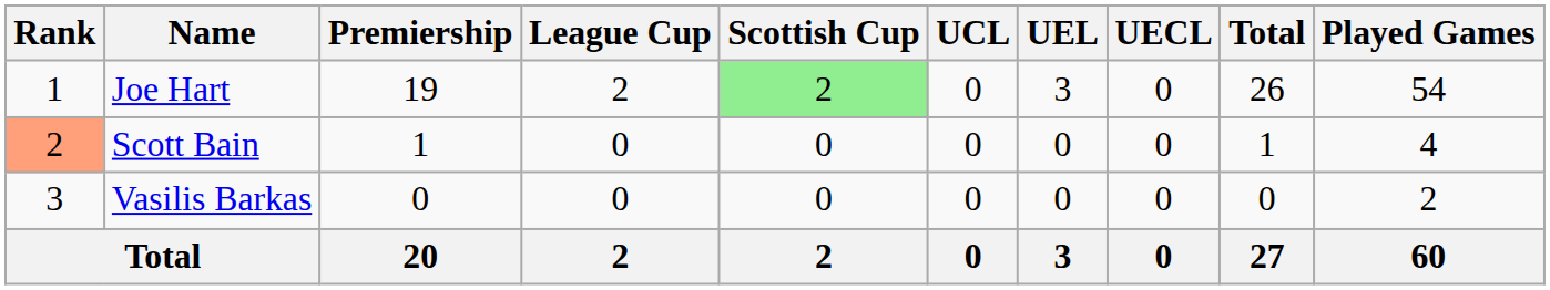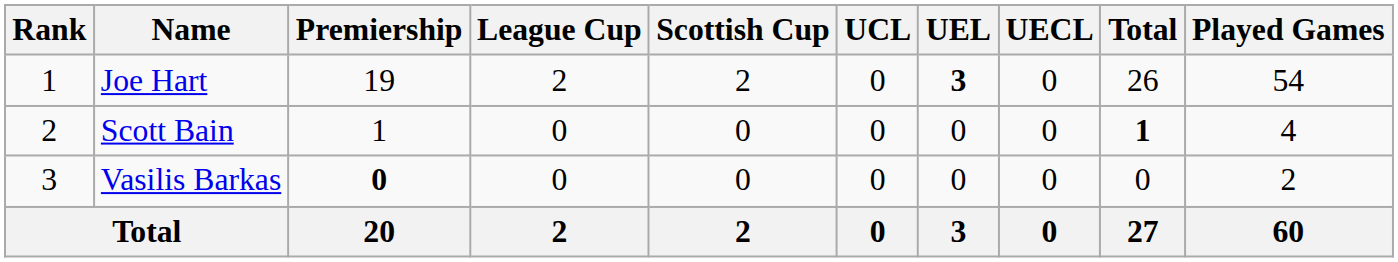Joe Hart | Scottish Cup: lightgreen background -> no background
Joe Hart | UEL: normal -> bold
Scott Bain | Rank: lightsalmon background -> no background
Scott Bain | Total: normal -> bold
Vasilis Barkas | Premiership: normal -> bold
